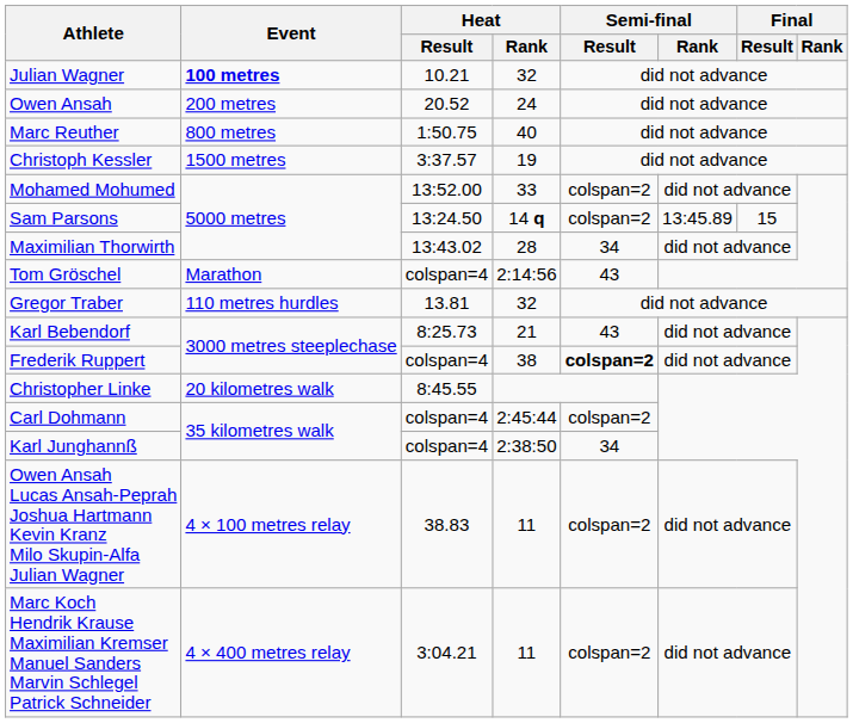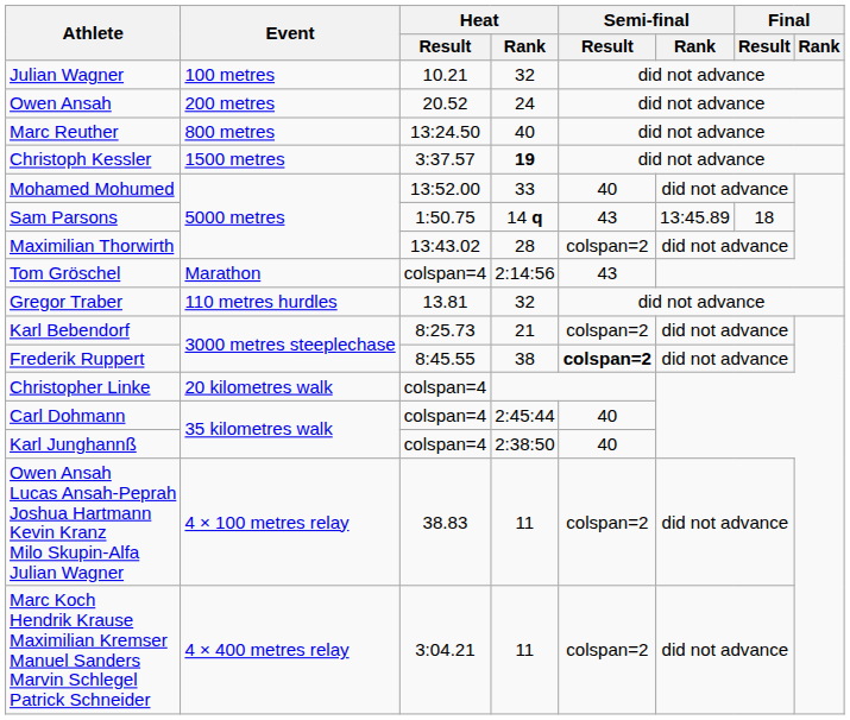Julian Wagner | Event: bold -> normal
Marc Reuther | Heat / Result: 1:50.75 -> 13:24.50
Christoph Kessler | Heat / Rank: normal -> bold
Mohamed Mohumed | Semi-final / Result: colspan=2 -> 40
Sam Parsons | Heat / Result: 13:24.50 -> 1:50.75
Sam Parsons | Semi-final / Result: colspan=2 -> 43
Sam Parsons | Final / Result: 15 -> 18
Maximilian Thorwirth | Semi-final / Result: 34 -> colspan=2
Karl Bebendorf | Semi-final / Result: 43 -> colspan=2
Frederik Ruppert | Heat / Result: colspan=4 -> 8:45.55
Christopher Linke | Heat / Result: 8:45.55 -> colspan=4
Carl Dohmann | Semi-final / Result: colspan=2 -> 40
Karl Junghannß | Semi-final / Result: 34 -> 40
